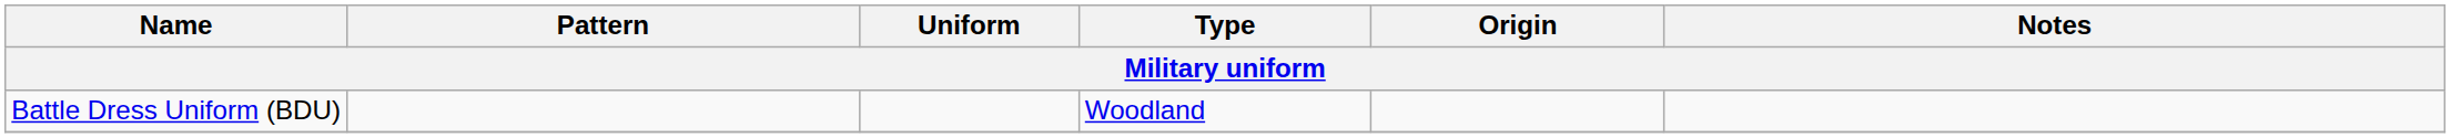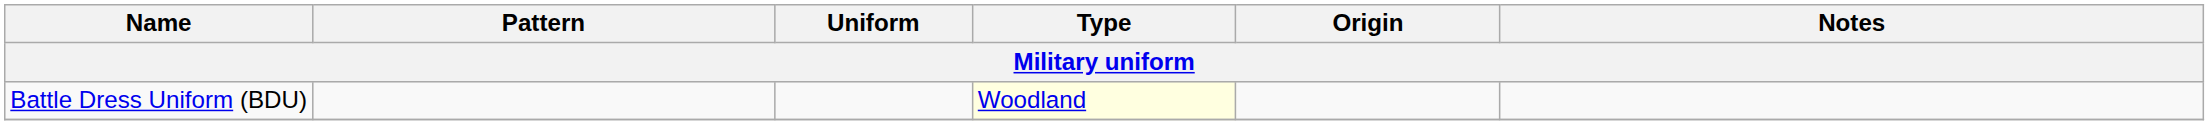Battle Dress Uniform (BDU) | Type: no background -> lightyellow background
